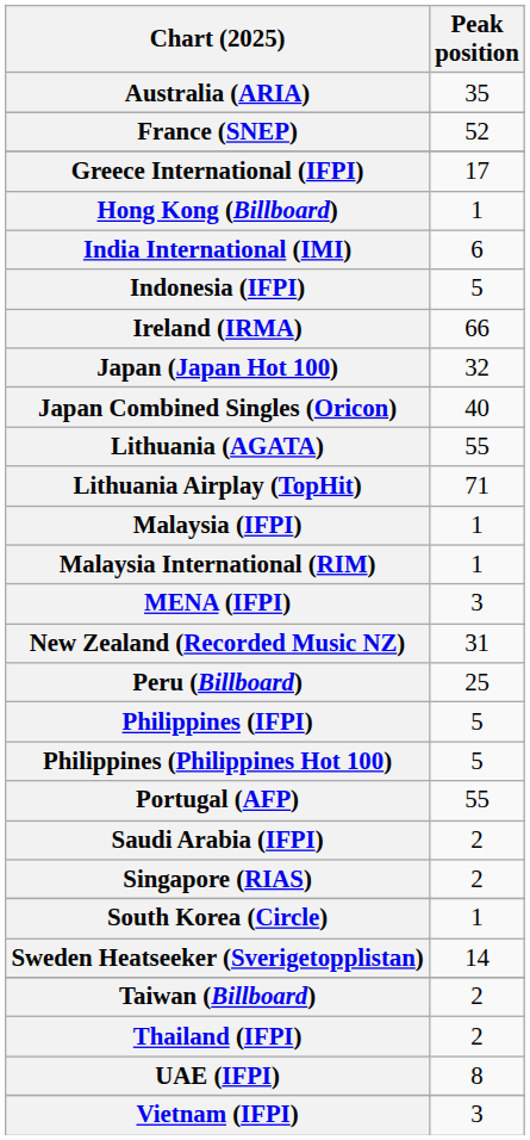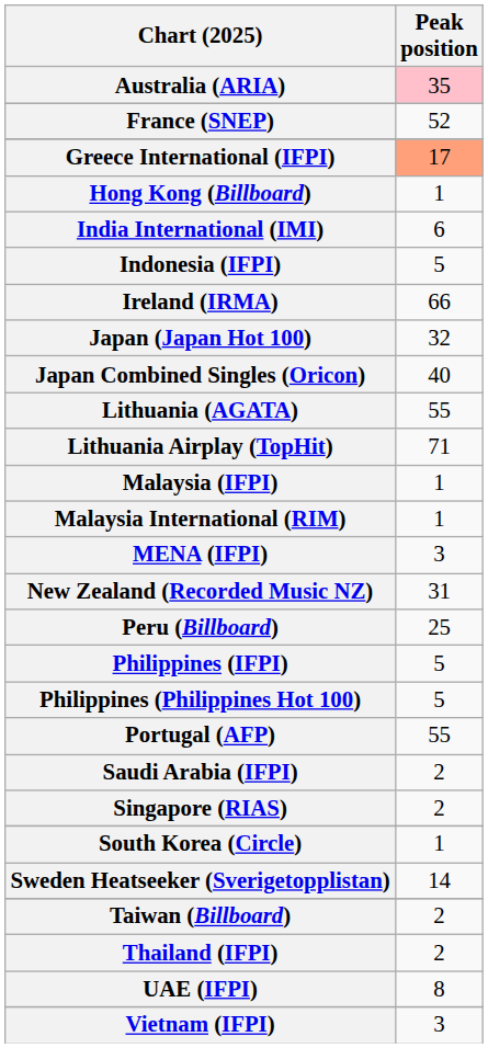Australia (ARIA) | Peak position: no background -> pink background
Greece International (IFPI) | Peak position: no background -> lightsalmon background
